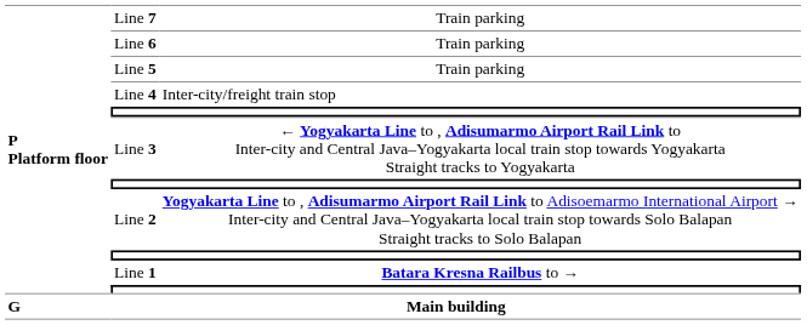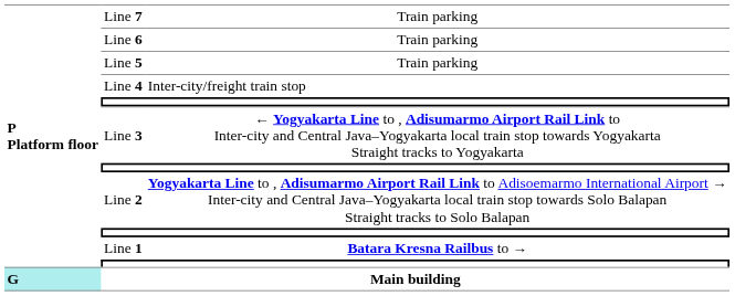Main building | column 1: no background -> paleturquoise background
